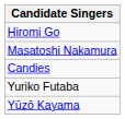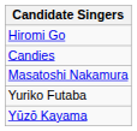row 3 | column 1: Masatoshi Nakamura -> Candies
row 4 | column 1: Candies -> Masatoshi Nakamura
